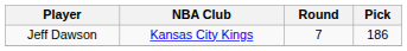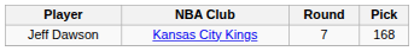Jeff Dawson | Pick: 186 -> 168
